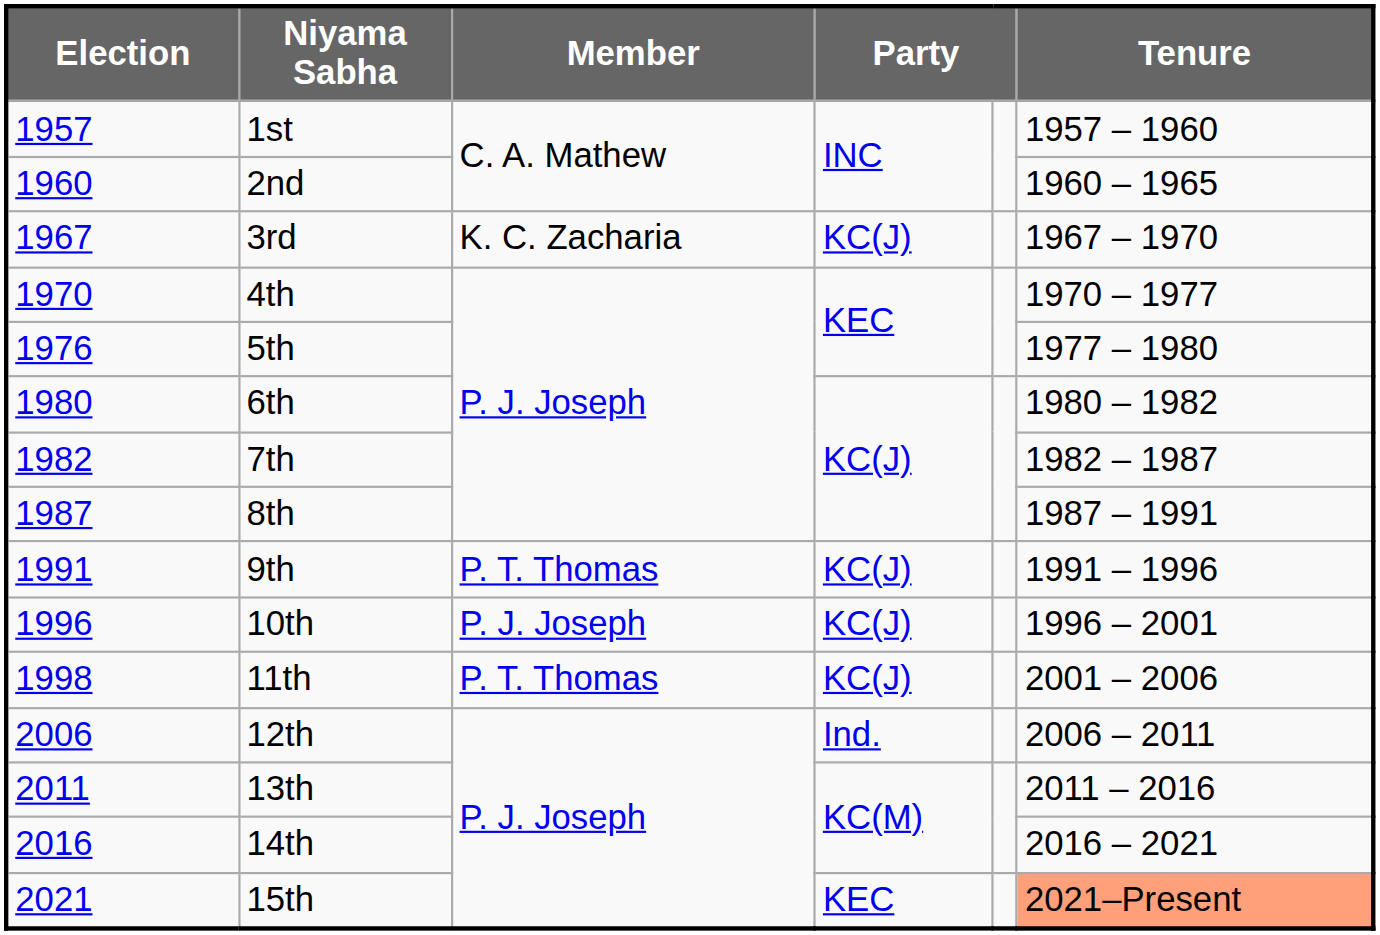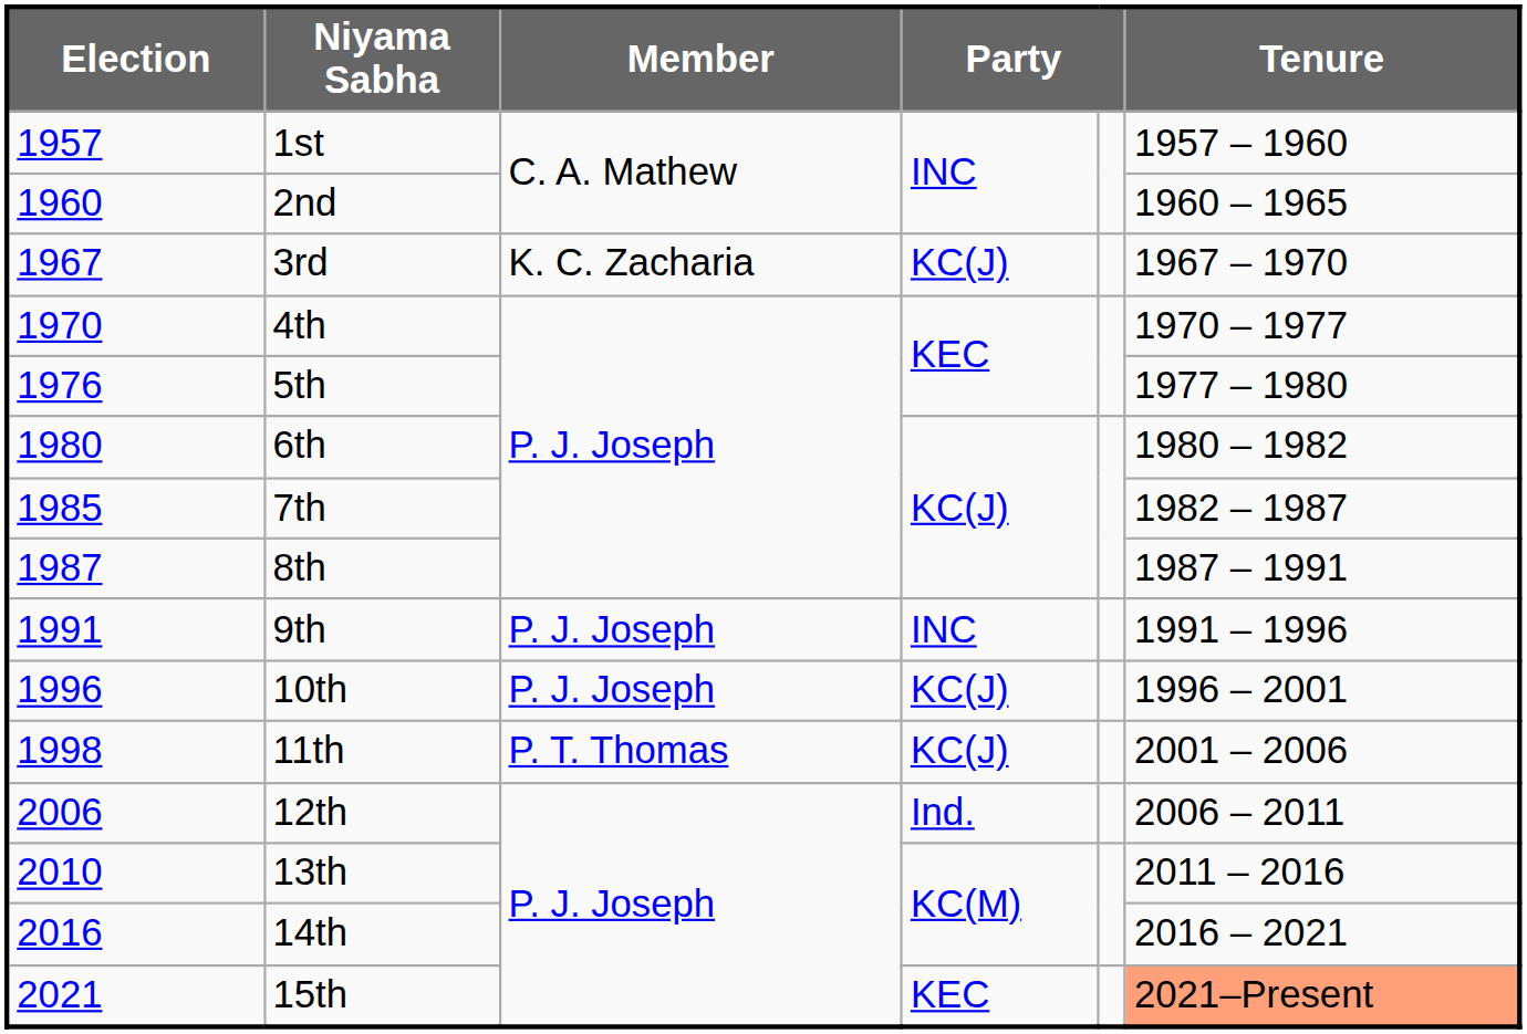7th | Election: 1982 -> 1985
9th | Member: P. T. Thomas -> P. J. Joseph
9th | column 4: KC(J) -> INC
13th | Election: 2011 -> 2010
